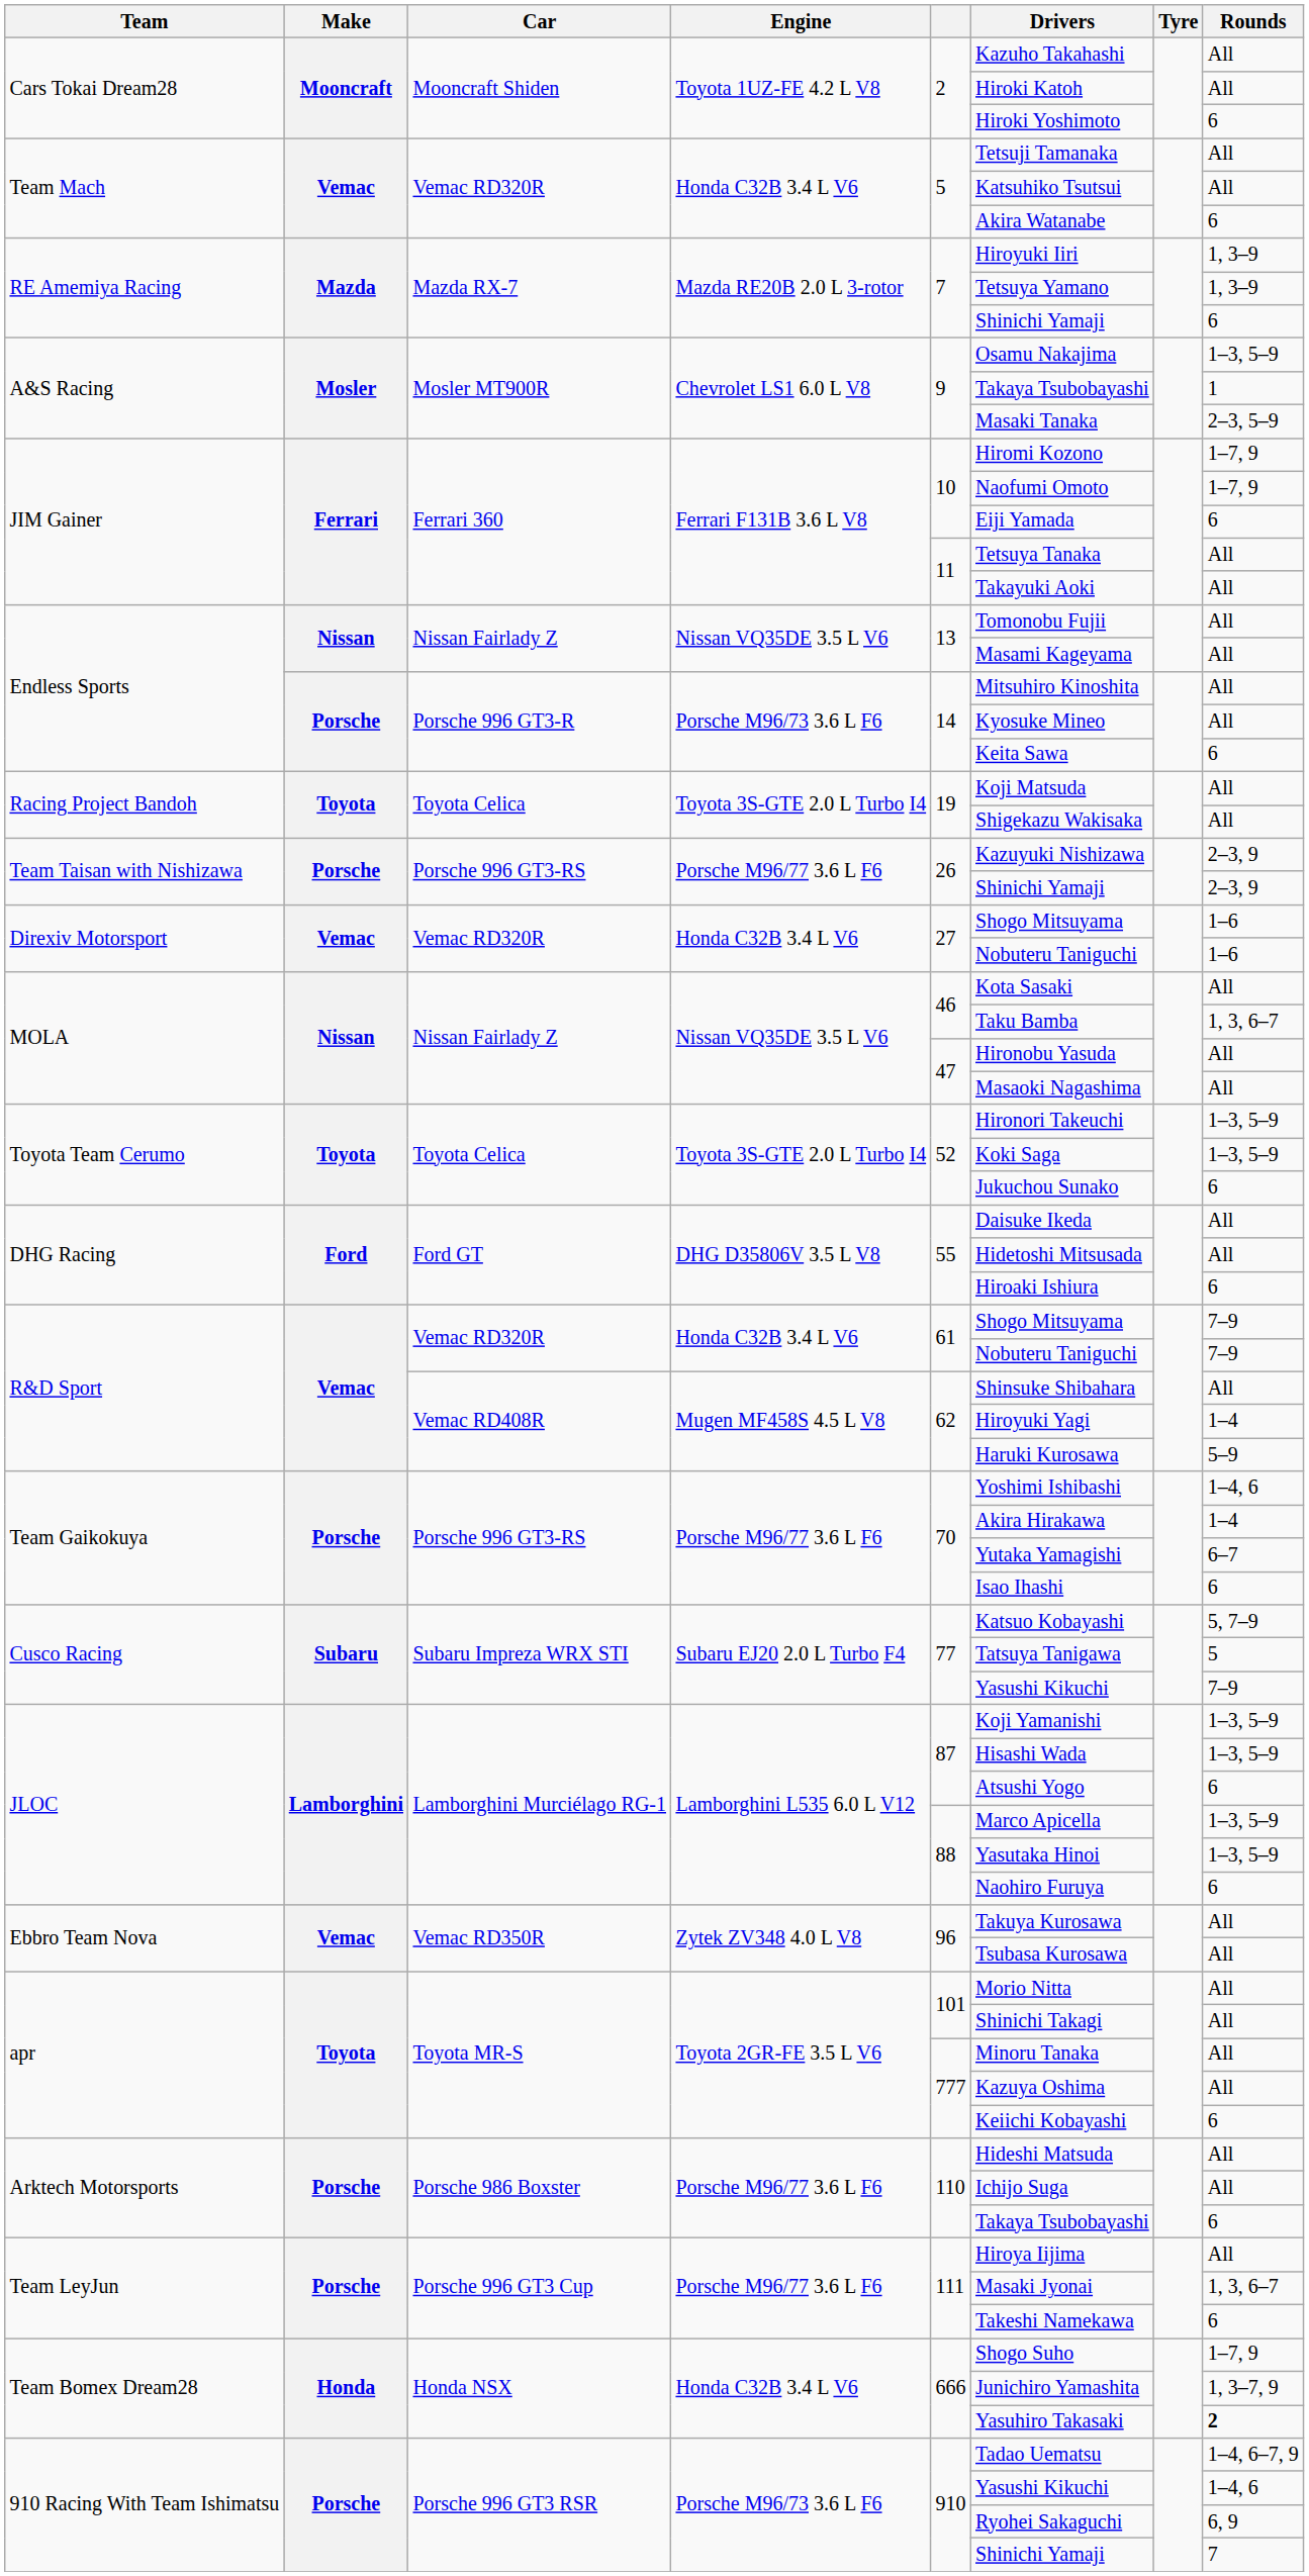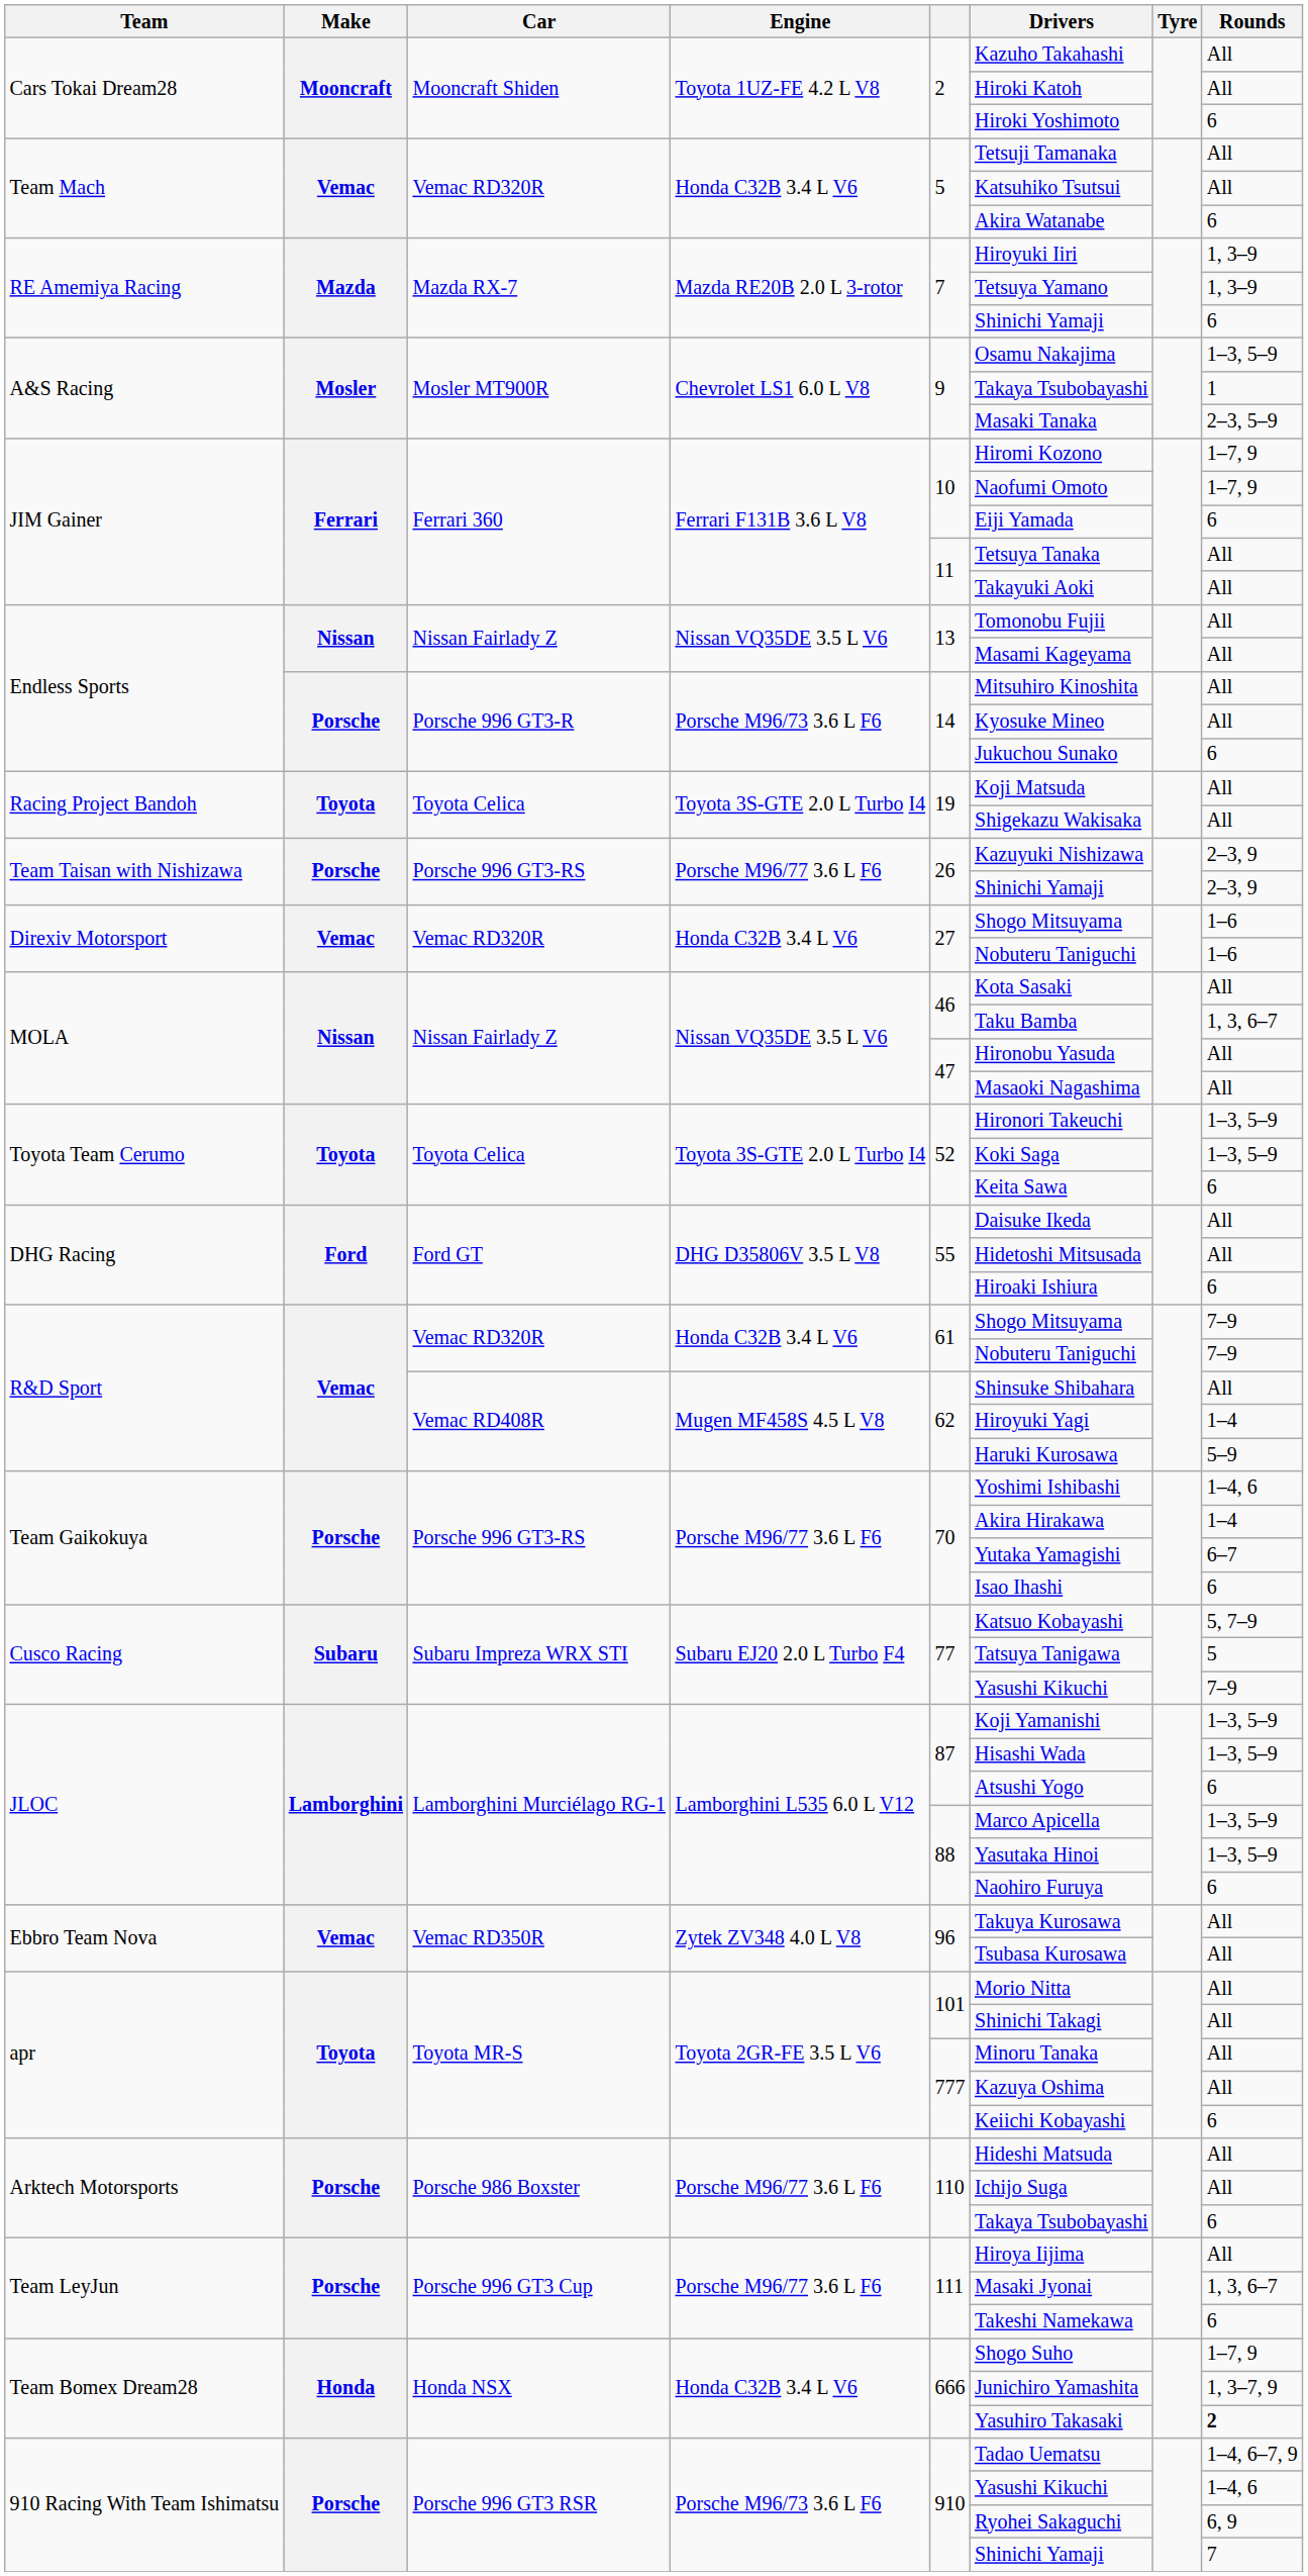row 23 | Drivers: Keita Sawa -> Jukuchou Sunako
row 36 | Drivers: Jukuchou Sunako -> Keita Sawa
